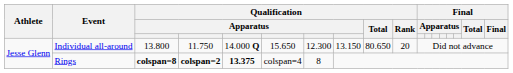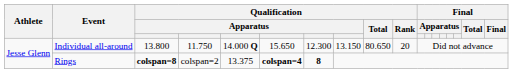Rings | column 4: bold -> normal
Rings | column 5: bold -> normal
Rings | column 6: normal -> bold
Rings | column 7: normal -> bold
